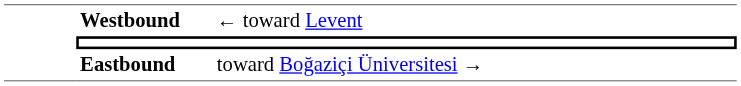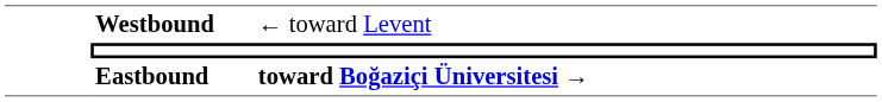Eastbound | column 2: normal -> bold
